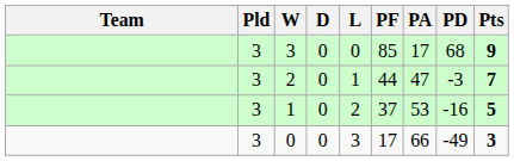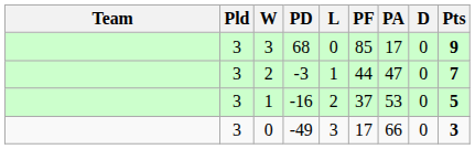columns swapped: D <-> PD
